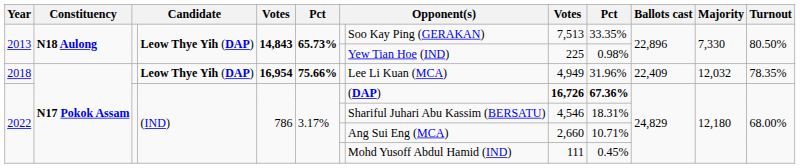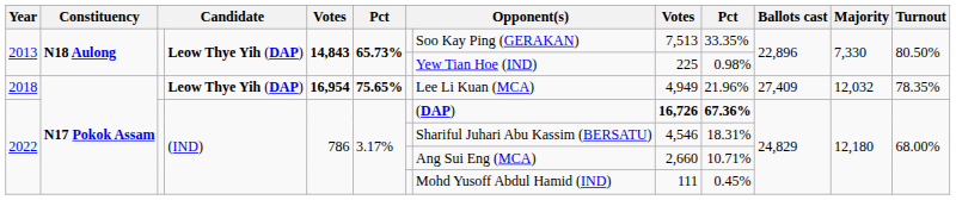2018 | column 6: 75.66% -> 75.65%
2018 | column 10: 31.96% -> 21.96%
2018 | Ballots cast: 22,409 -> 27,409
